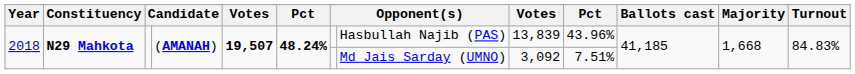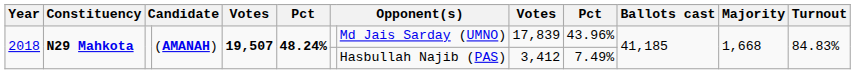row 2 | column 8: Hasbullah Najib (PAS) -> Md Jais Sarday (UMNO)
row 2 | column 9: 13,839 -> 17,839
row 3 | column 8: Md Jais Sarday (UMNO) -> Hasbullah Najib (PAS)
row 3 | column 9: 3,092 -> 3,412
row 3 | column 10: 7.51% -> 7.49%
